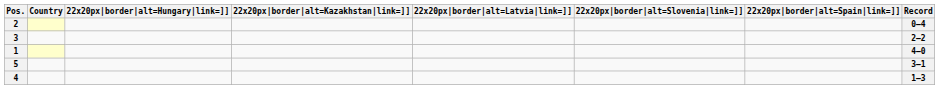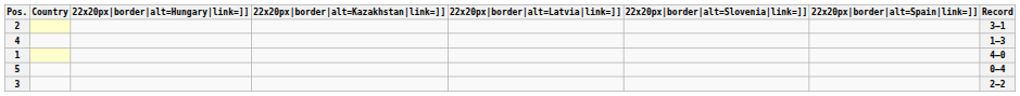2 | Record: 0–4 -> 3–1
rows swapped: 3 <-> 4
5 | Record: 3–1 -> 0–4
